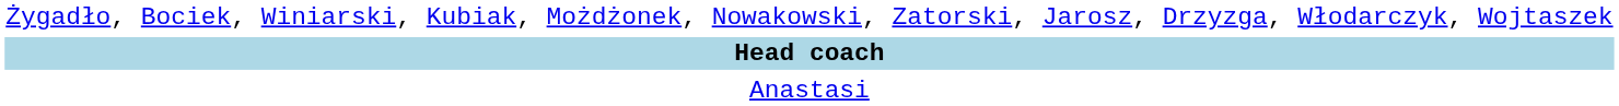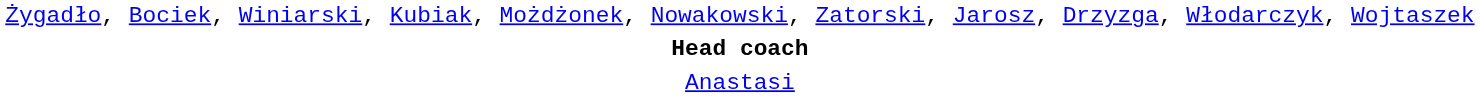row 2 | column 1: lightblue background -> no background
